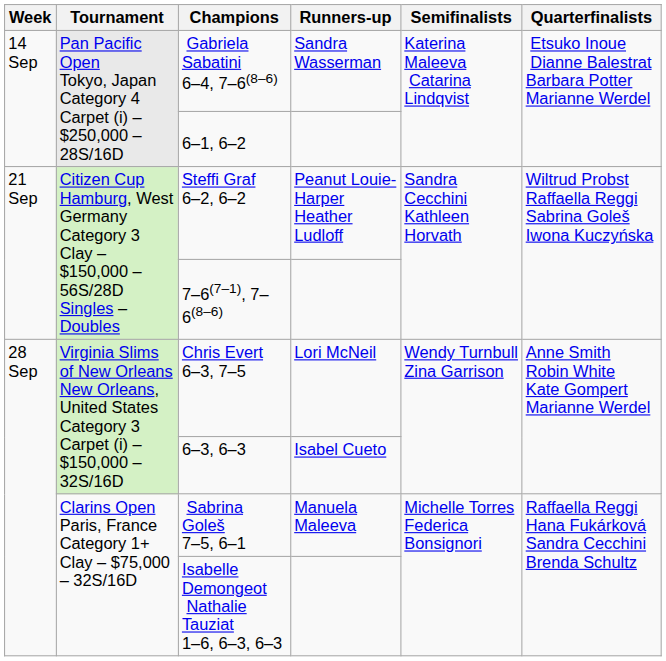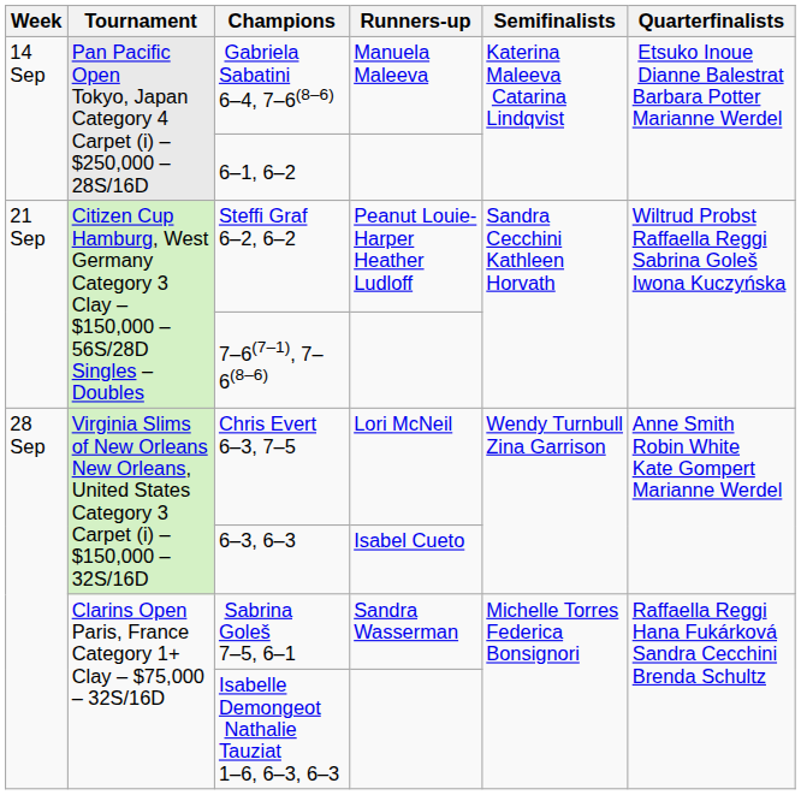Gabriela Sabatini 6–4, 7–6(8–6) | Runners-up: Sandra Wasserman -> Manuela Maleeva
Sabrina Goleš 7–5, 6–1 | Runners-up: Manuela Maleeva -> Sandra Wasserman
